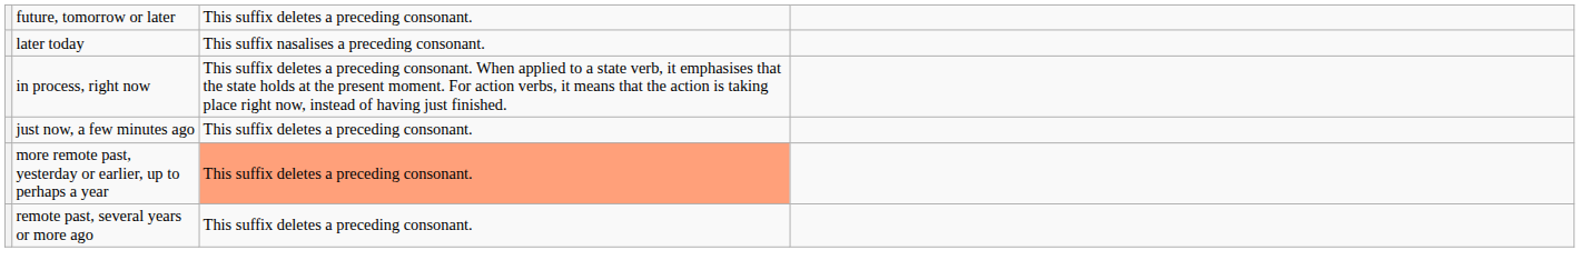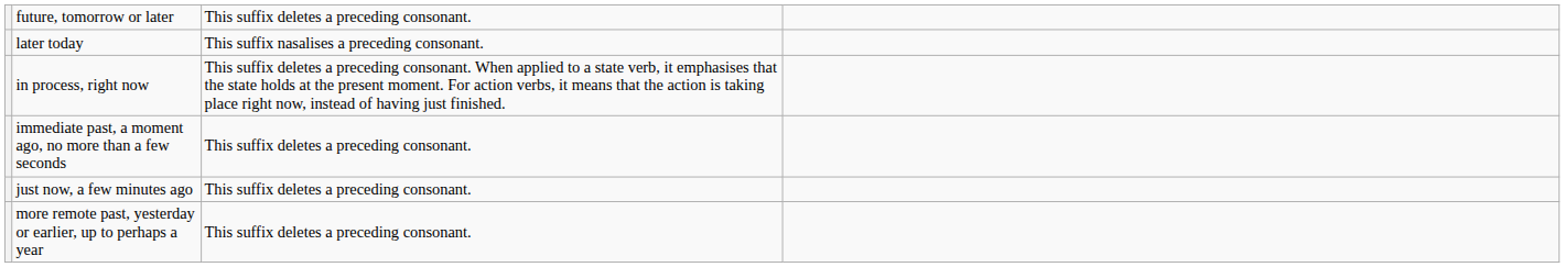+ row: immediate past, a moment ago, no more than a few seconds | This suffix deletes a preceding consonant.
more remote past, yesterday or earlier, up to perhaps a year | column 3: lightsalmon background -> no background
- row: remote past, several years or more ago | This suffix deletes a preceding consonant.
